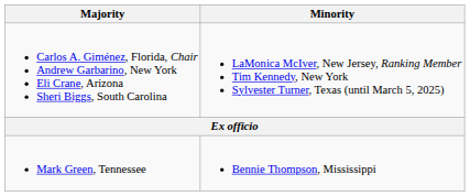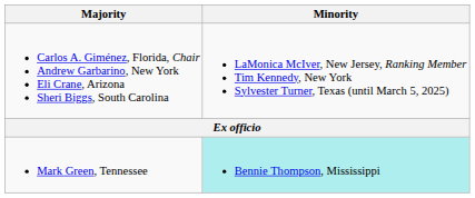Mark Green, Tennessee | Minority: no background -> paleturquoise background
